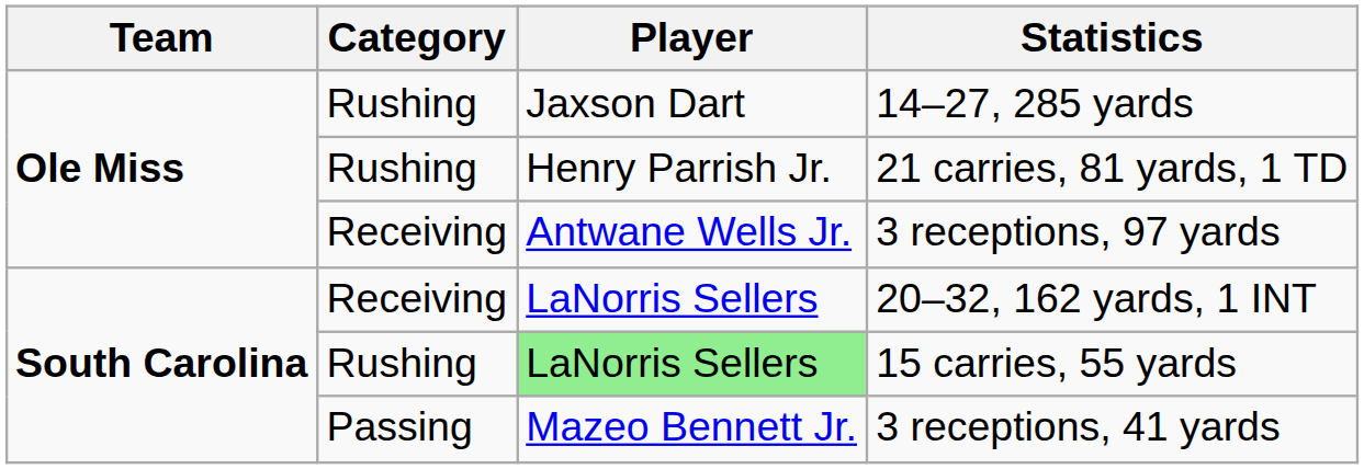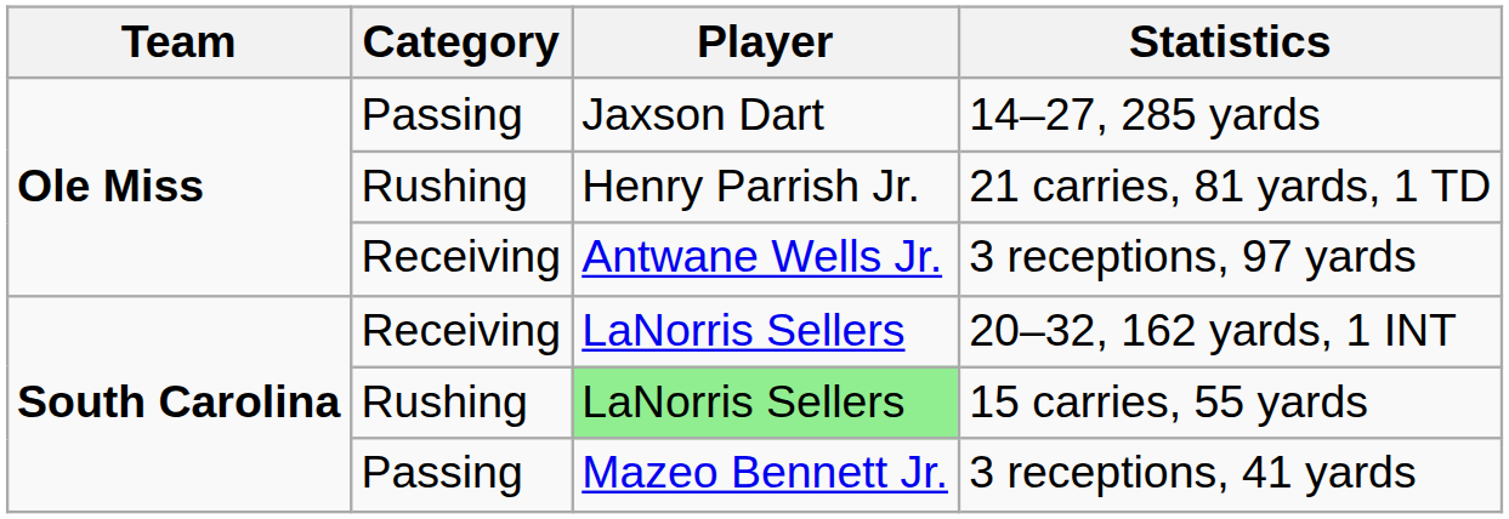14–27, 285 yards | Category: Rushing -> Passing
